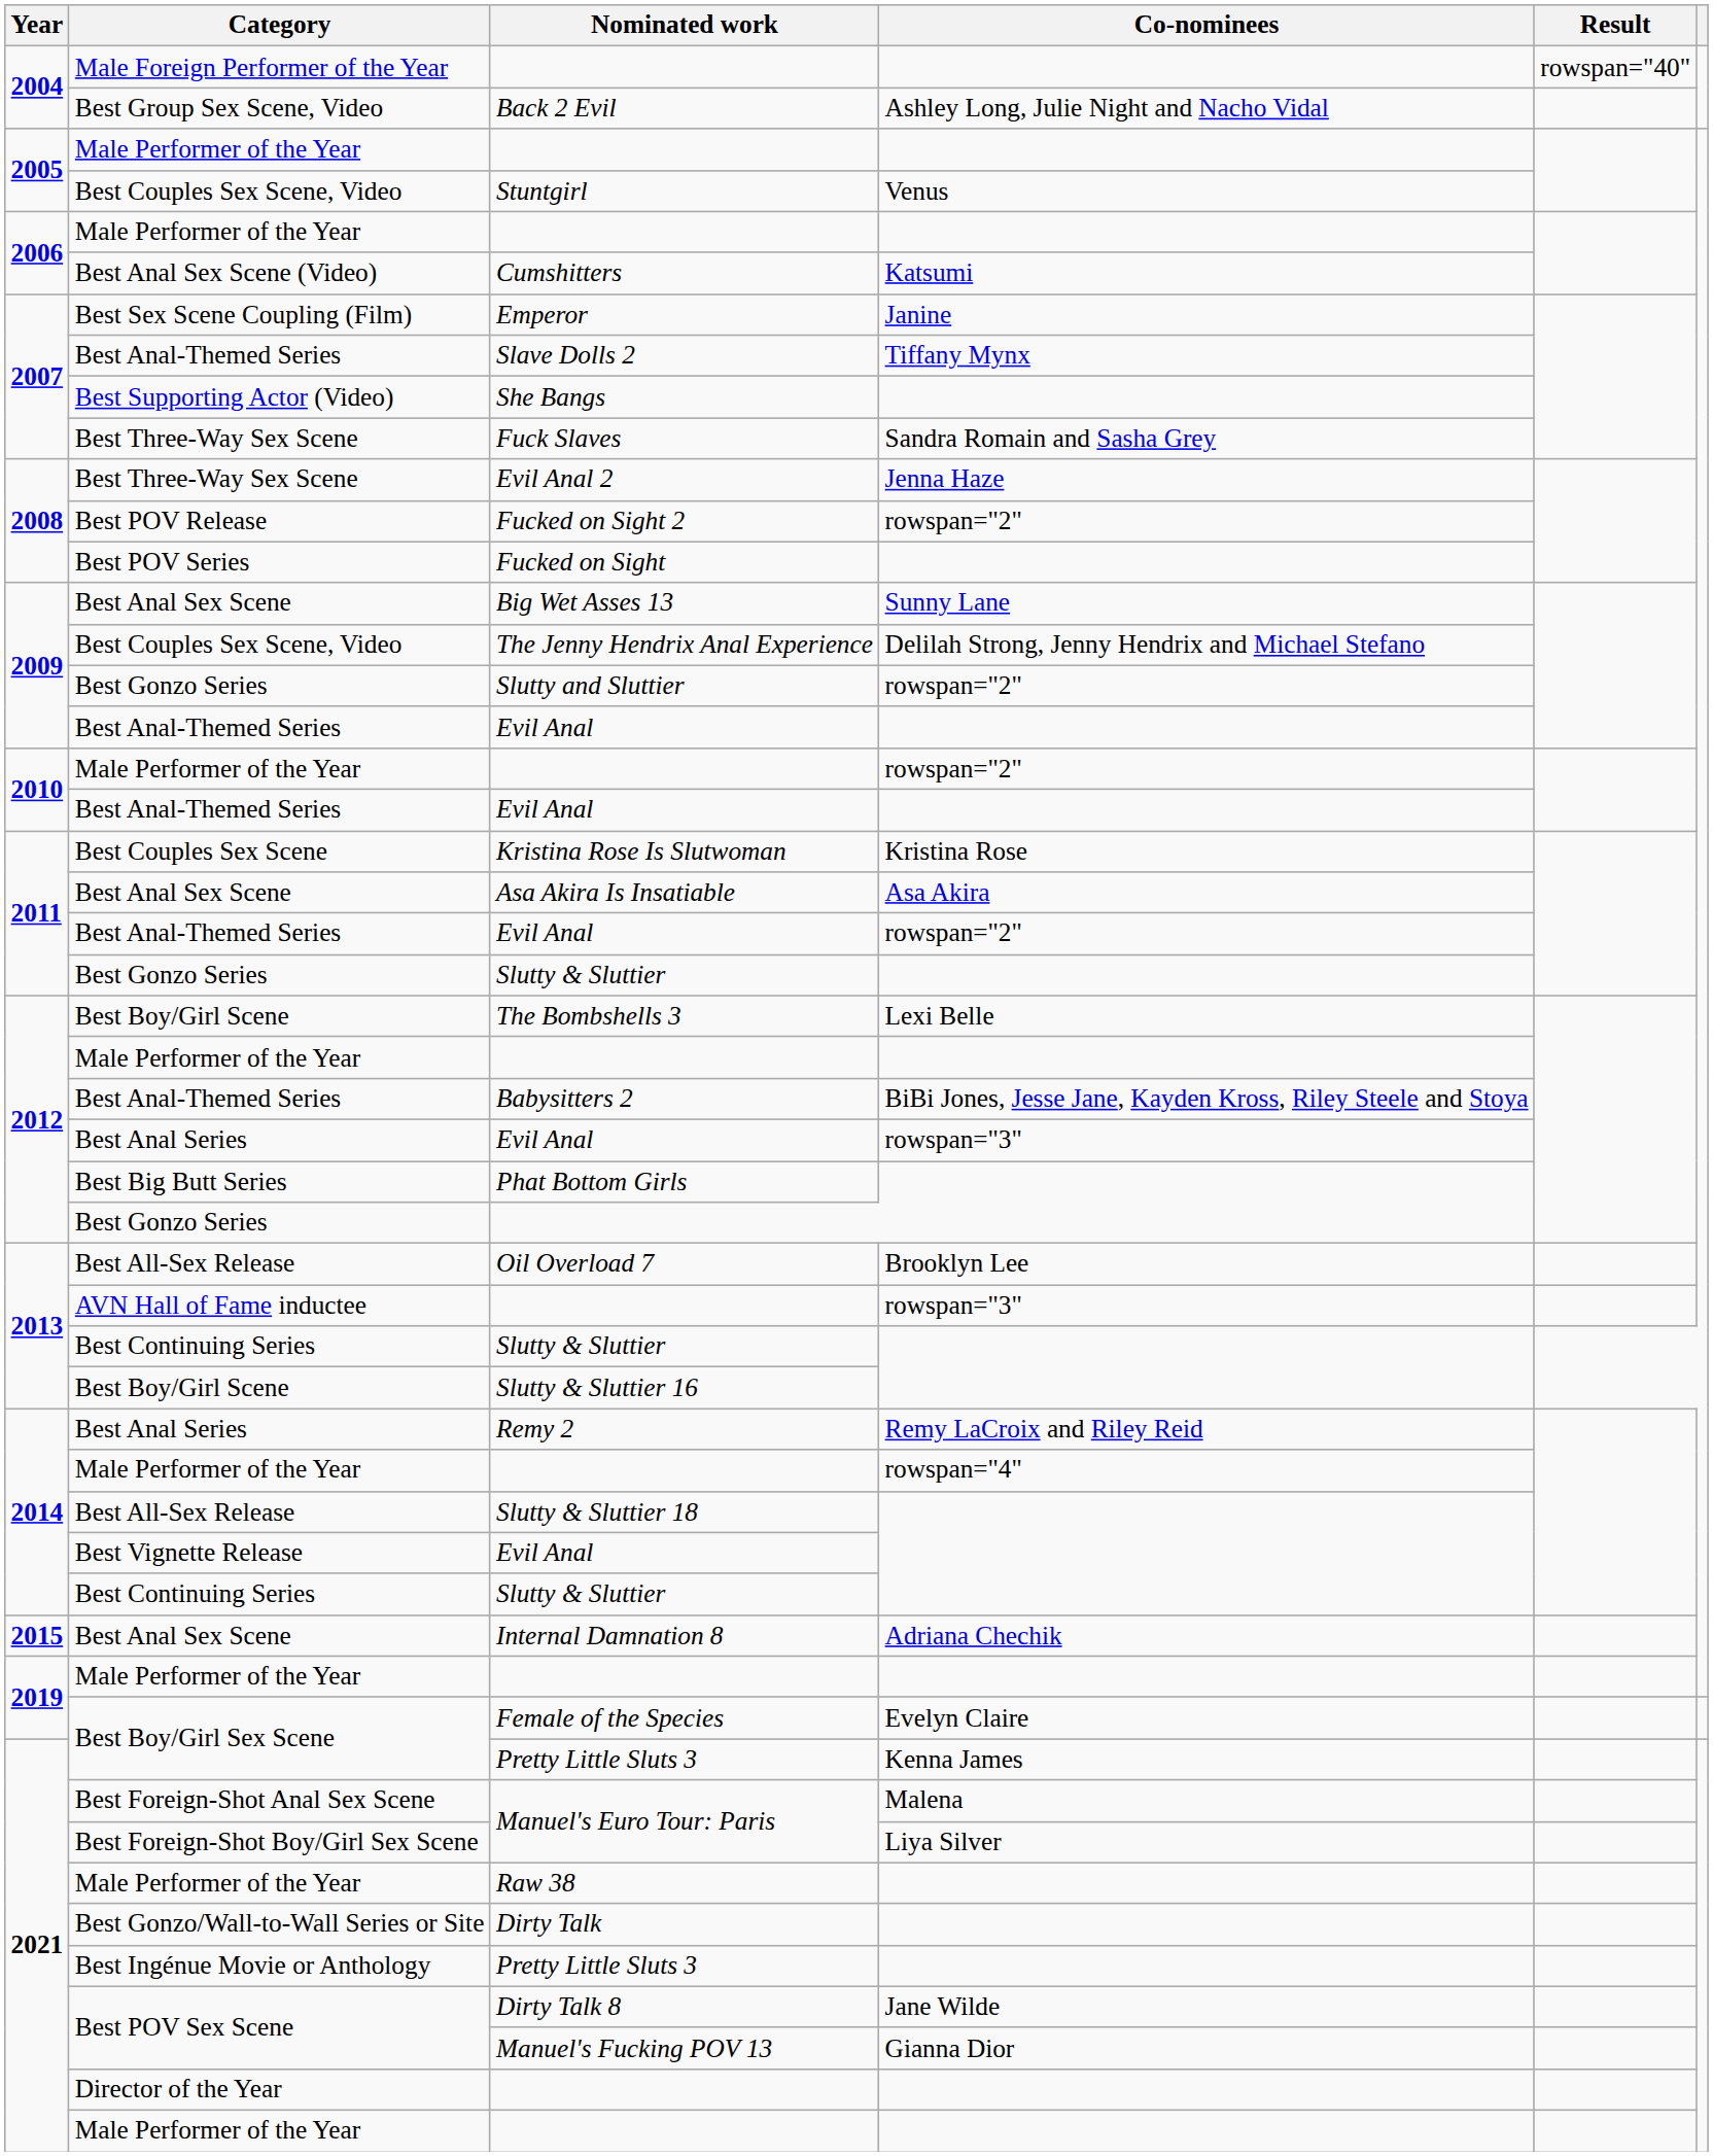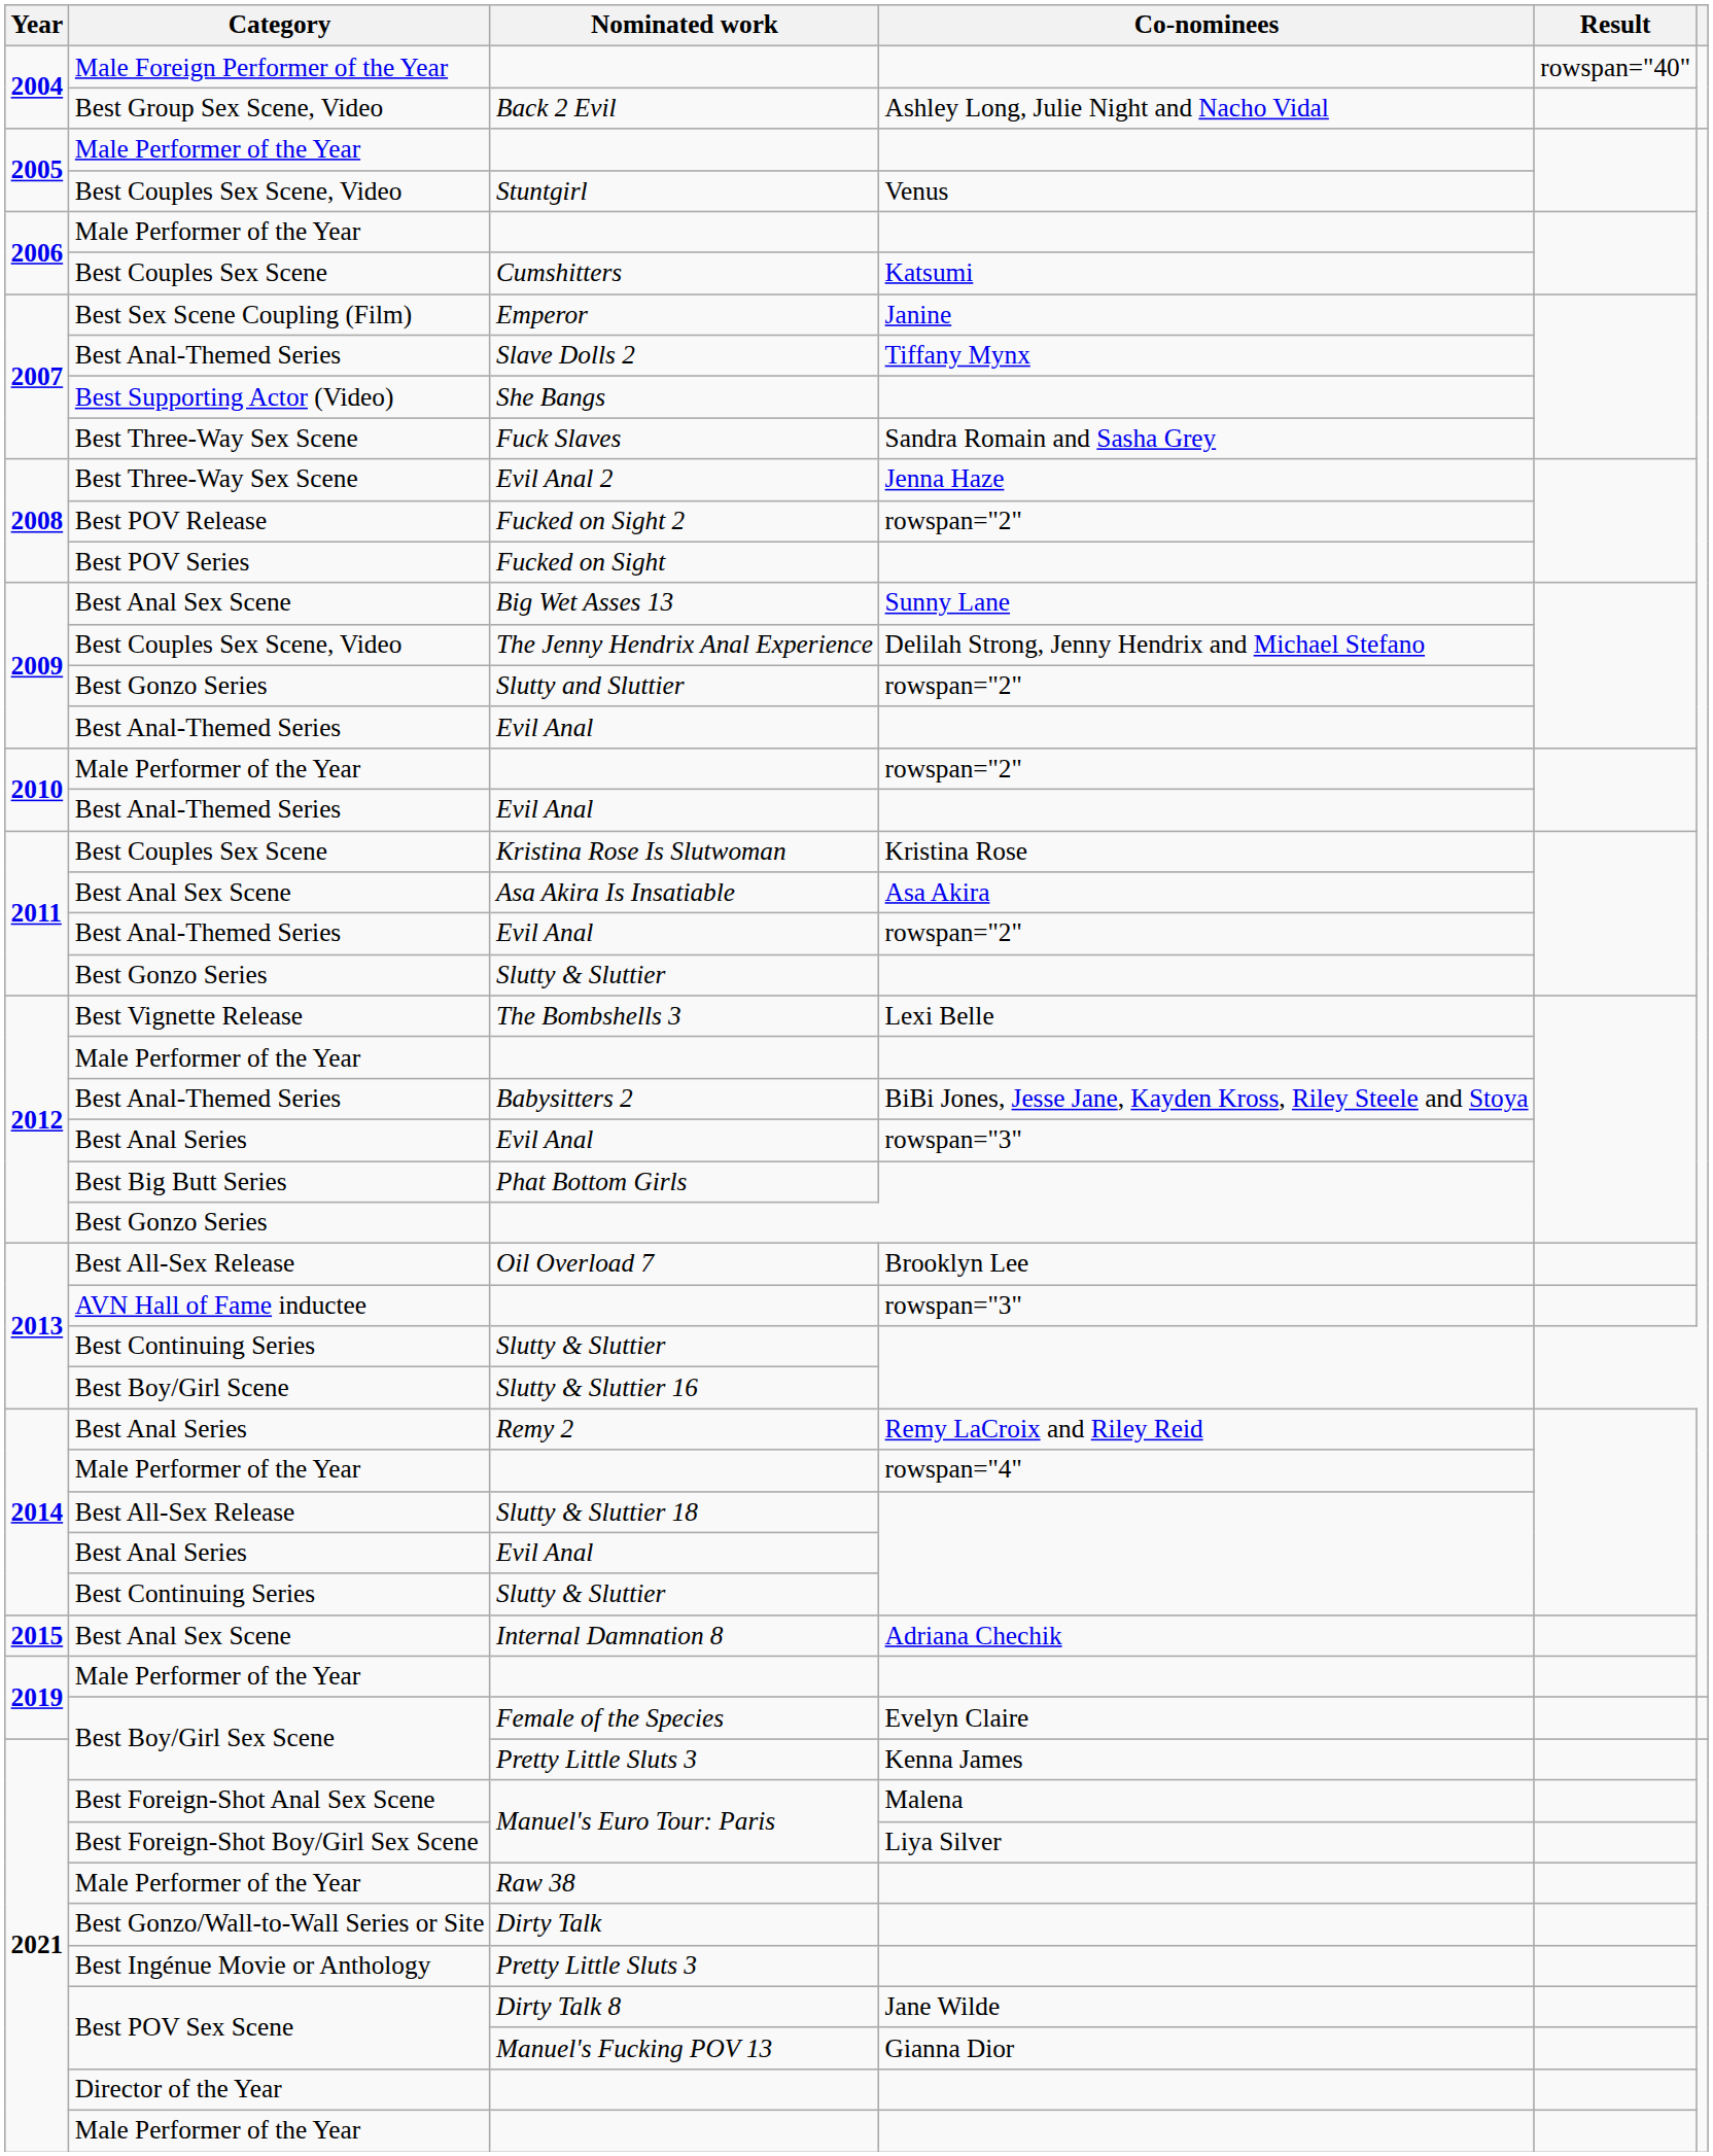Cumshitters | Category: Best Anal Sex Scene (Video) -> Best Couples Sex Scene
The Bombshells 3 | Category: Best Boy/Girl Scene -> Best Vignette Release
2014 / Evil Anal | Category: Best Vignette Release -> Best Anal Series
